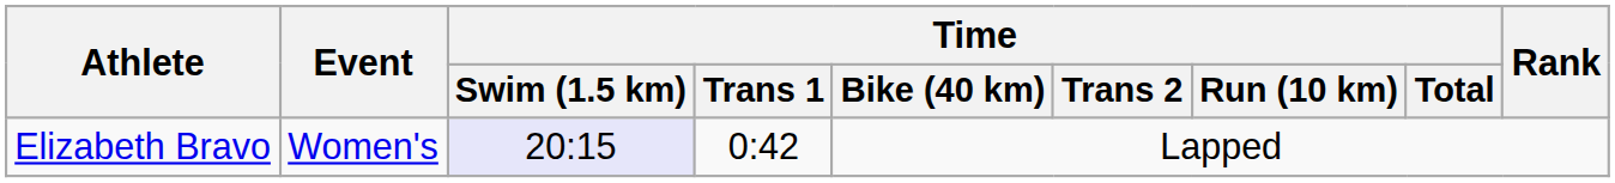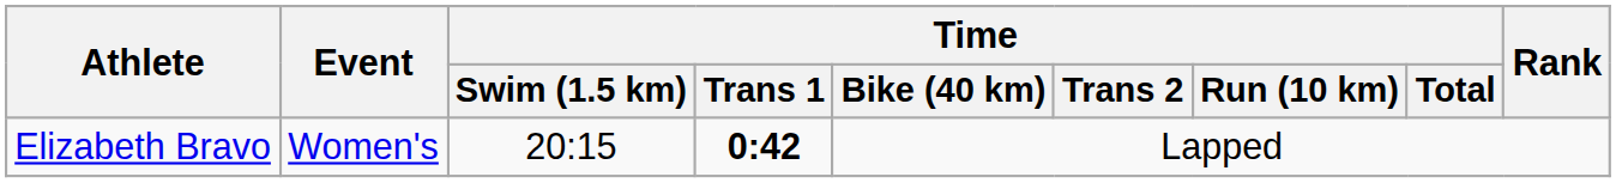Elizabeth Bravo | Time / Swim (1.5 km): lavender background -> no background
Elizabeth Bravo | Time / Trans 1: normal -> bold
